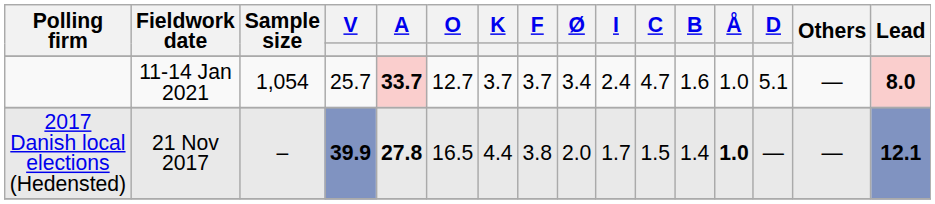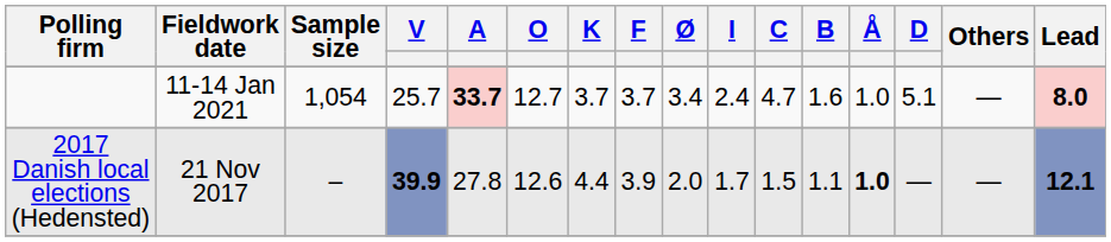2017 Danish local elections (Hedensted) | A: bold -> normal
2017 Danish local elections (Hedensted) | O: 16.5 -> 12.6
2017 Danish local elections (Hedensted) | F: 3.8 -> 3.9
2017 Danish local elections (Hedensted) | B: 1.4 -> 1.1
